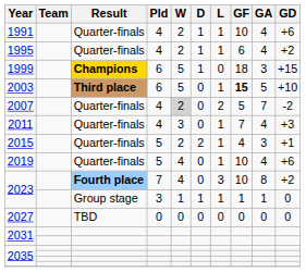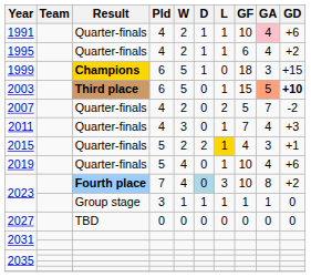1991 | GA: no background -> pink background
2003 | GF: bold -> normal
2003 | GA: no background -> lightsalmon background
2003 | GD: normal -> bold
2007 | W: lightgrey background -> no background
2015 | L: no background -> gold background
2023 / Fourth place | D: no background -> lightblue background
